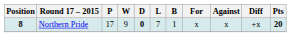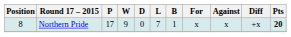Northern Pride | Position: bold -> normal
Northern Pride | D: bold -> normal
